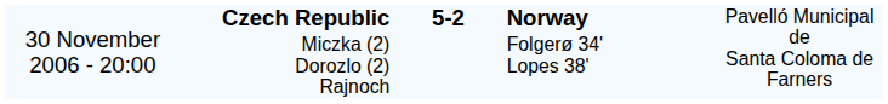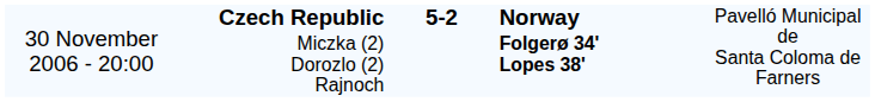Miczka (2) Dorozlo (2) Rajnoch | column 4: normal -> bold
